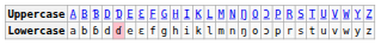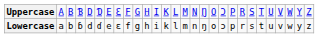Lowercase | column 6: pink background -> no background
